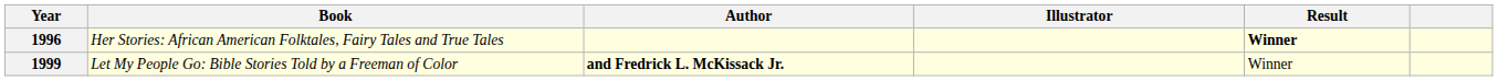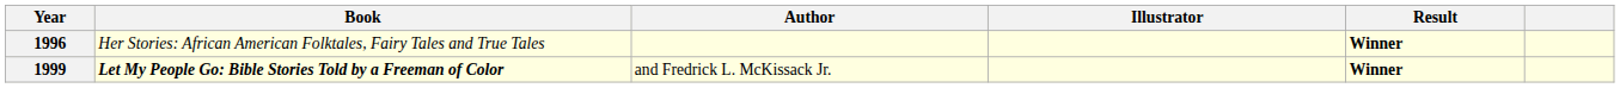1999 | Book: normal -> bold
1999 | Author: bold -> normal
1999 | Result: normal -> bold
